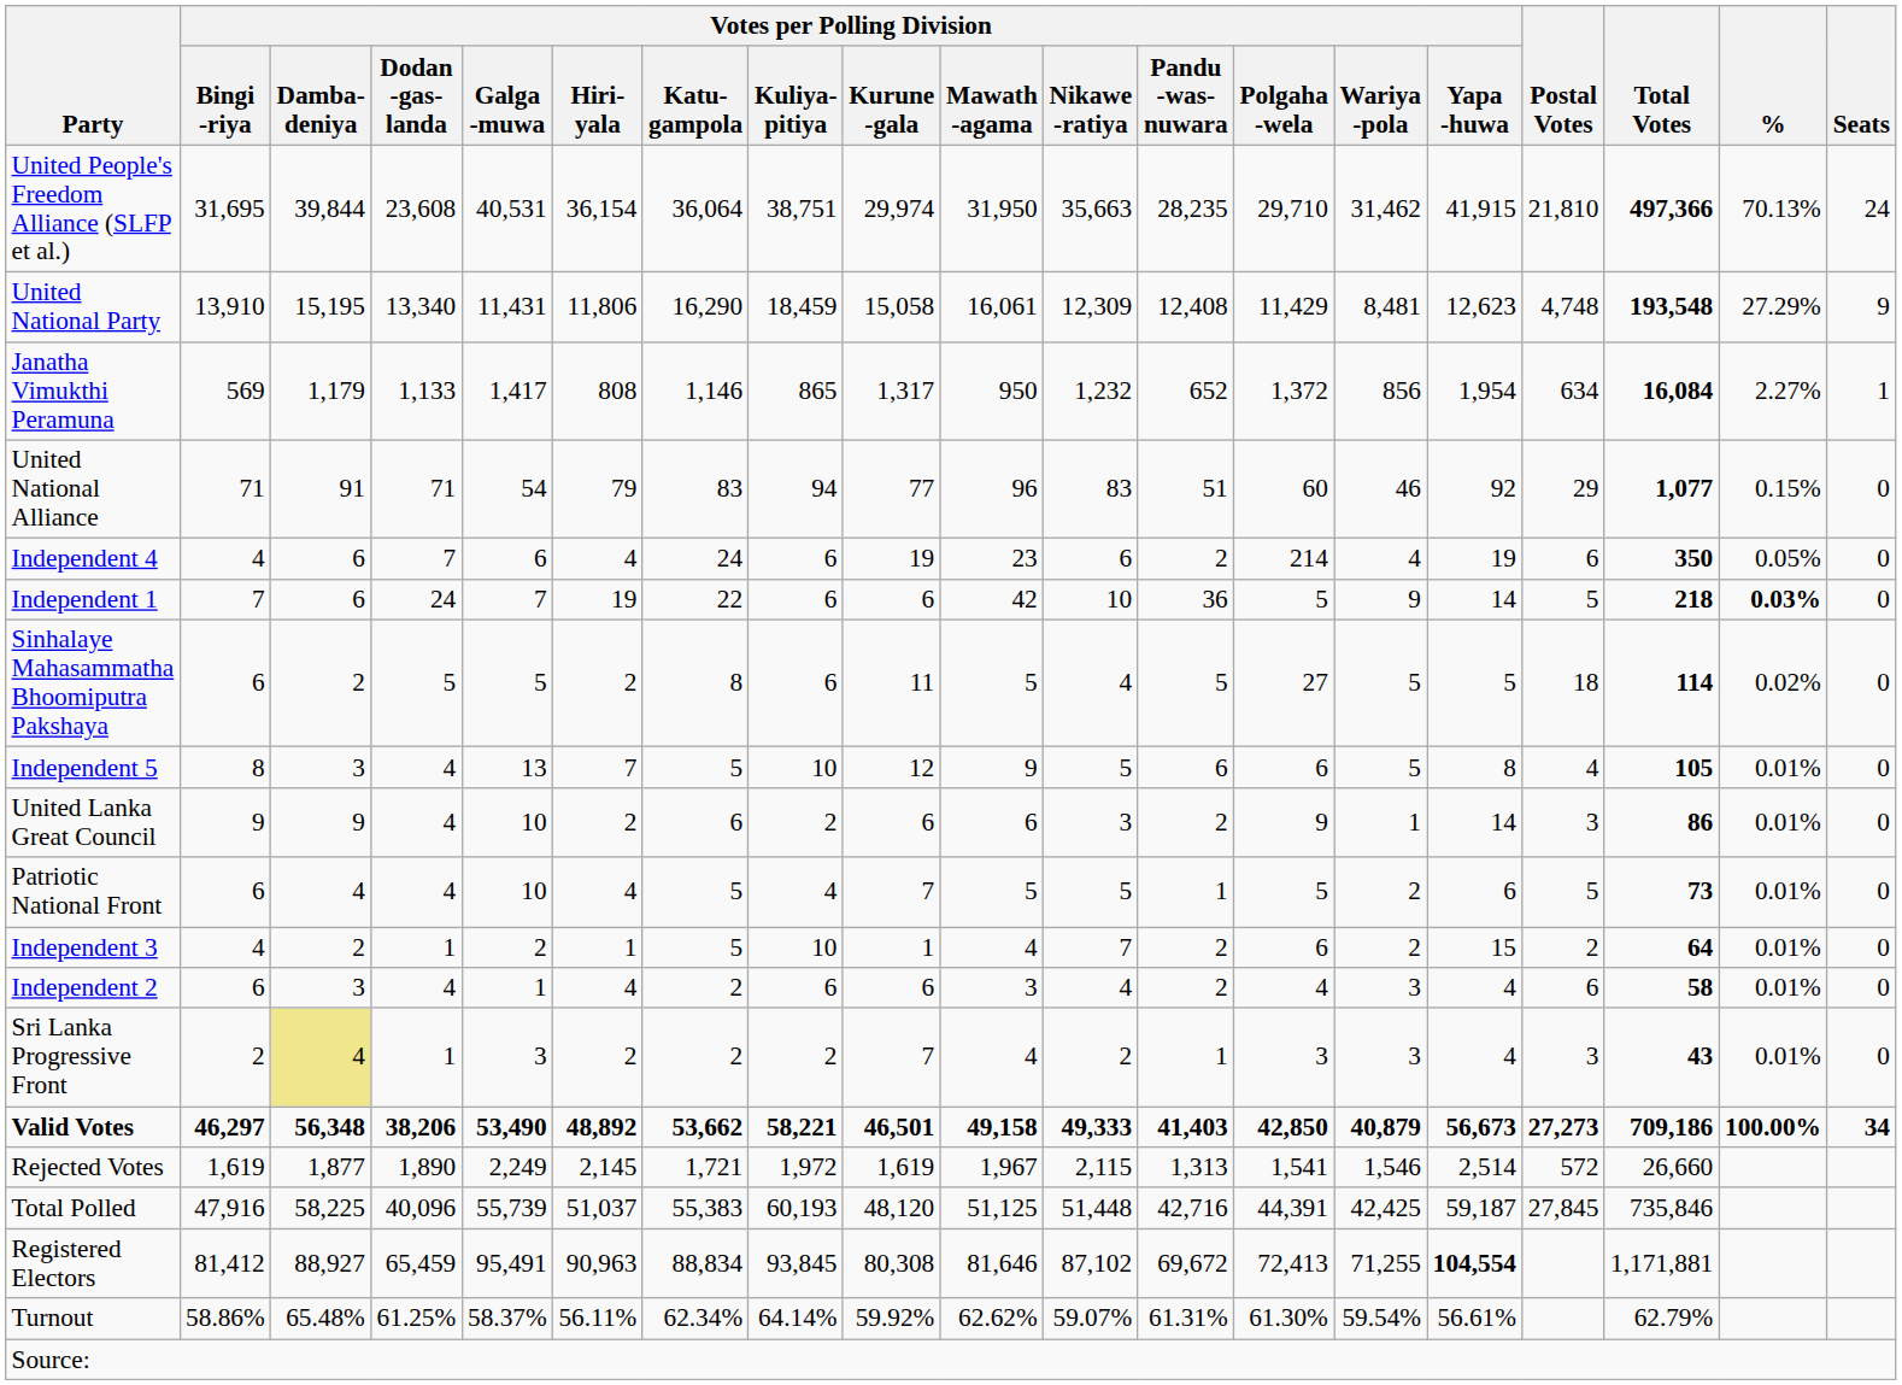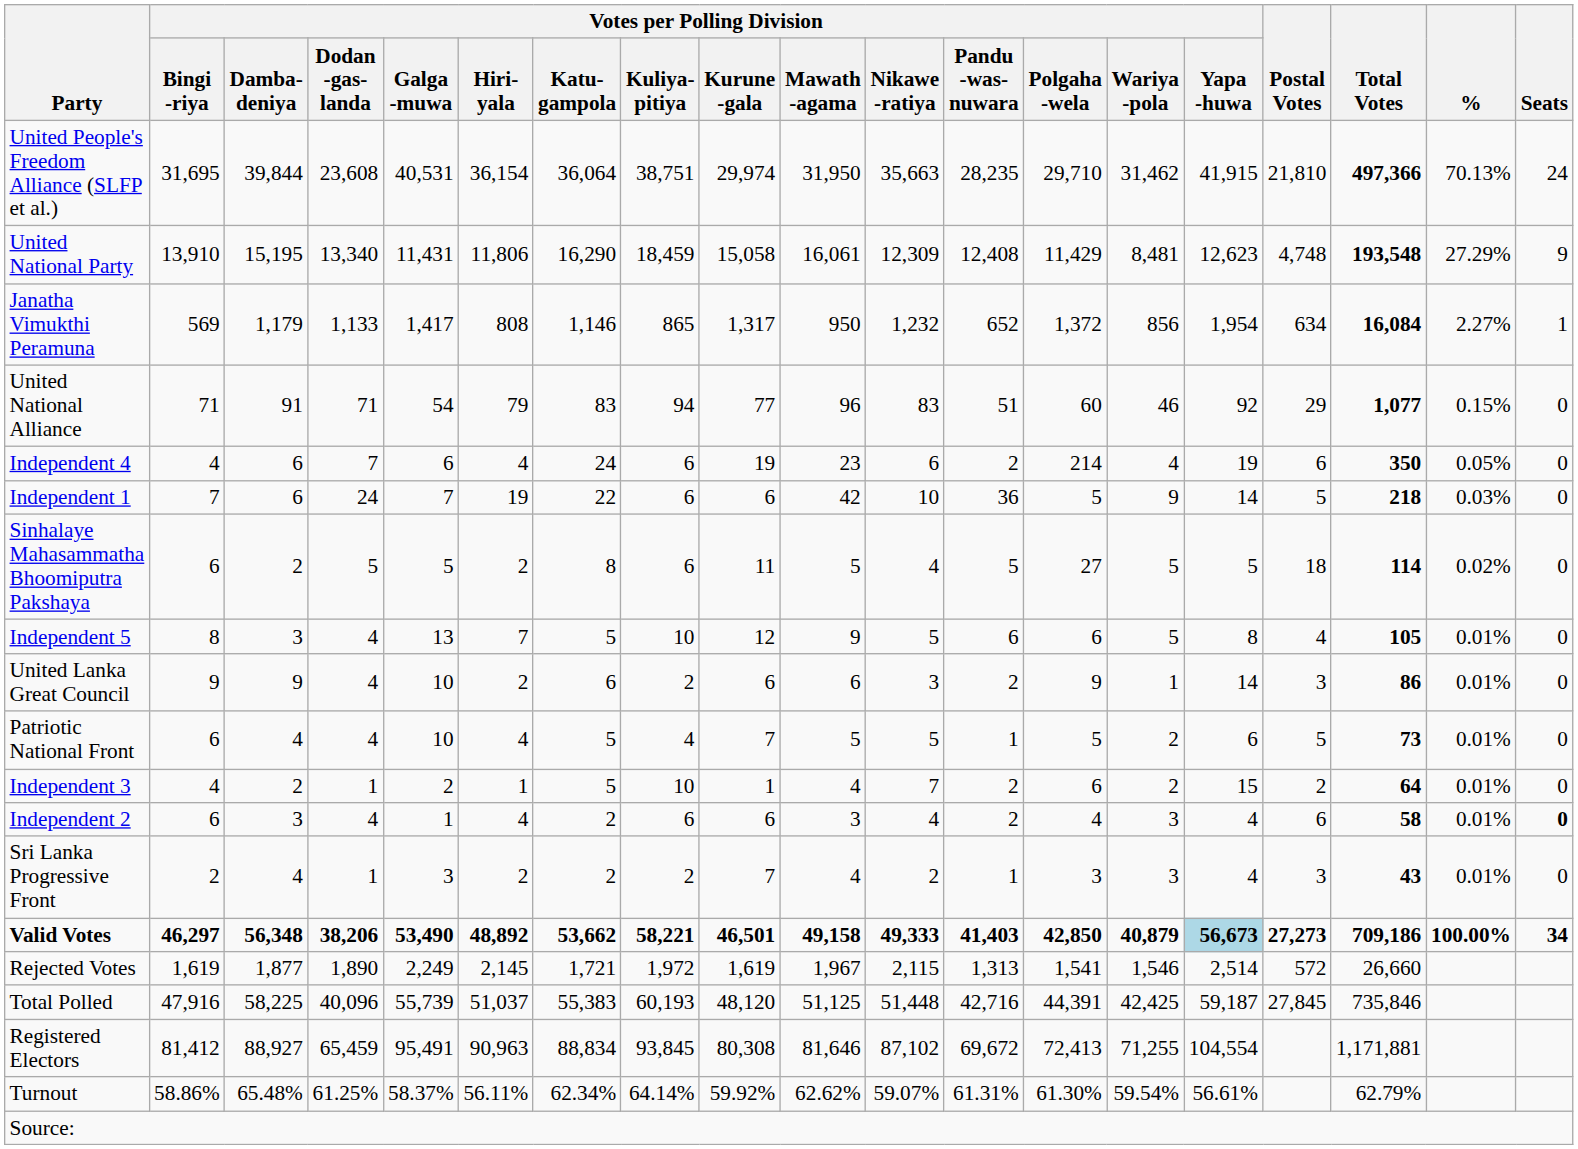Independent 1 | %: bold -> normal
Independent 2 | Seats: normal -> bold
Sri Lanka Progressive Front | Votes per Polling Division / Damba- deniya: khaki background -> no background
Valid Votes | Votes per Polling Division / Yapa -huwa: no background -> lightblue background
Registered Electors | Votes per Polling Division / Yapa -huwa: bold -> normal
